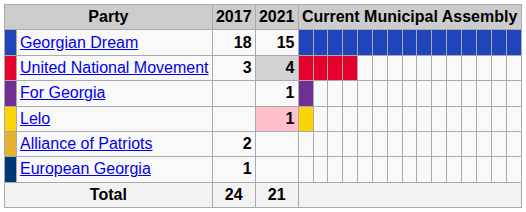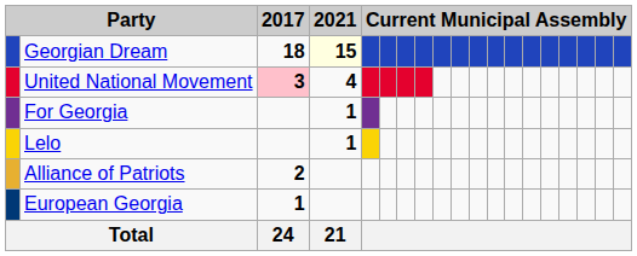Georgian Dream | 2021: no background -> lightyellow background
United National Movement | 2017: no background -> pink background
United National Movement | 2021: lightgrey background -> no background
Lelo | 2021: pink background -> no background
